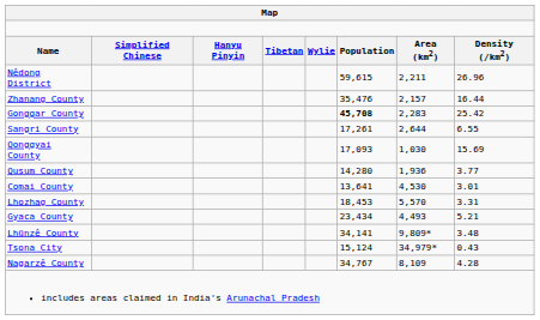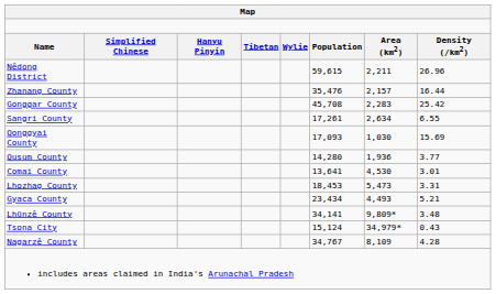Gonggar County | column 6: bold -> normal
Sangri County | column 7: 2,644 -> 2,634
Lhozhag County | column 7: 5,570 -> 5,473
